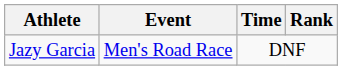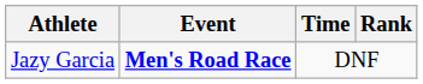Jazy Garcia | Event: normal -> bold
